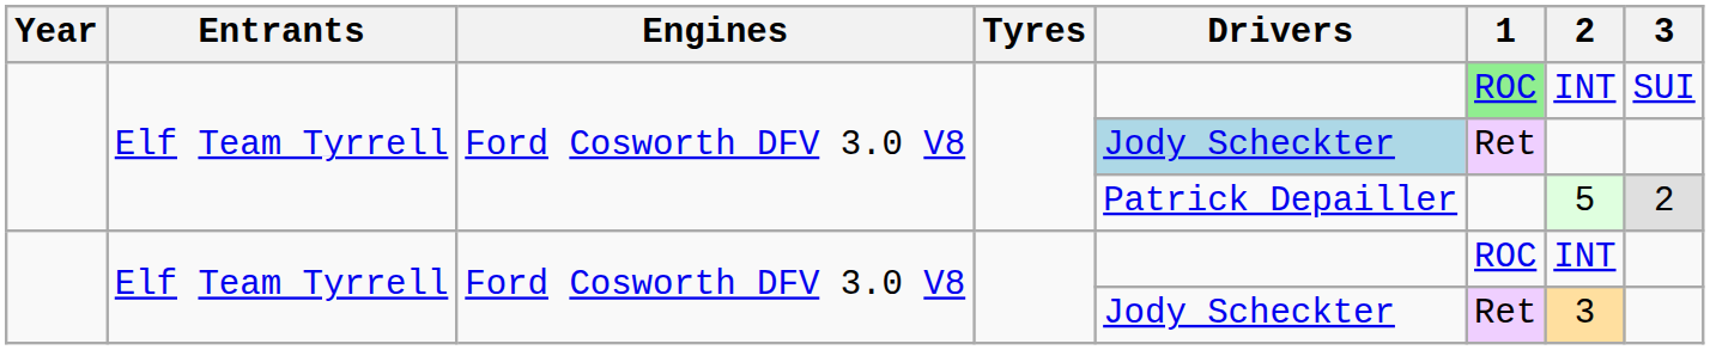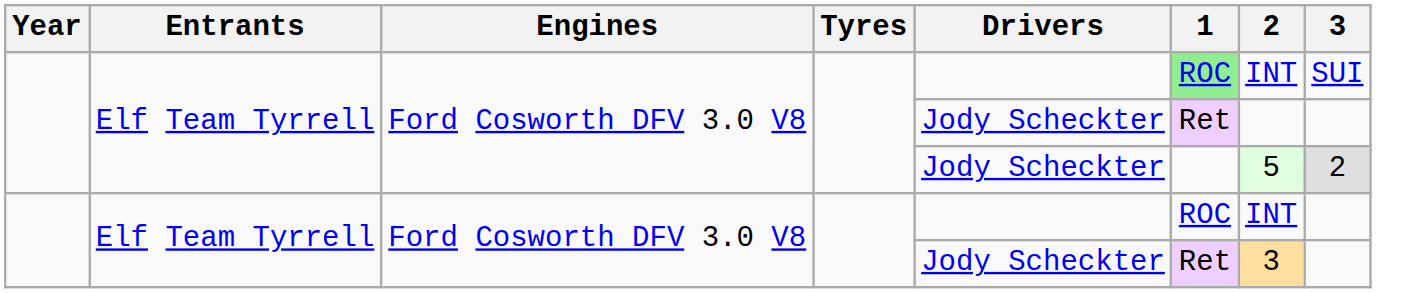row 3 | Drivers: lightblue background -> no background
row 4 | Drivers: Patrick Depailler -> Jody Scheckter
